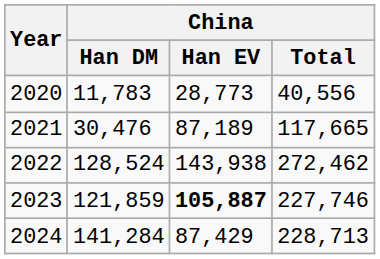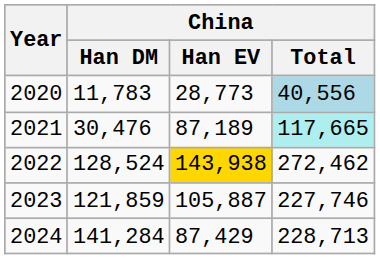2020 | China / Total: no background -> lightblue background
2021 | China / Total: no background -> paleturquoise background
2022 | China / Han EV: no background -> gold background
2023 | China / Han EV: bold -> normal
